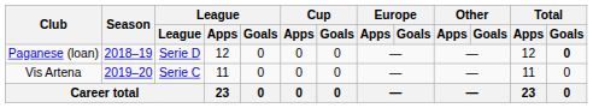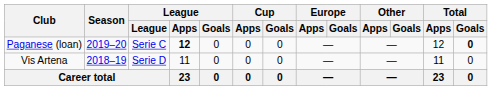Paganese (loan) | Season: 2018–19 -> 2019–20
Paganese (loan) | League: Serie D -> Serie C
Paganese (loan) | League / Apps: normal -> bold
Vis Artena | Season: 2019–20 -> 2018–19
Vis Artena | League: Serie C -> Serie D
